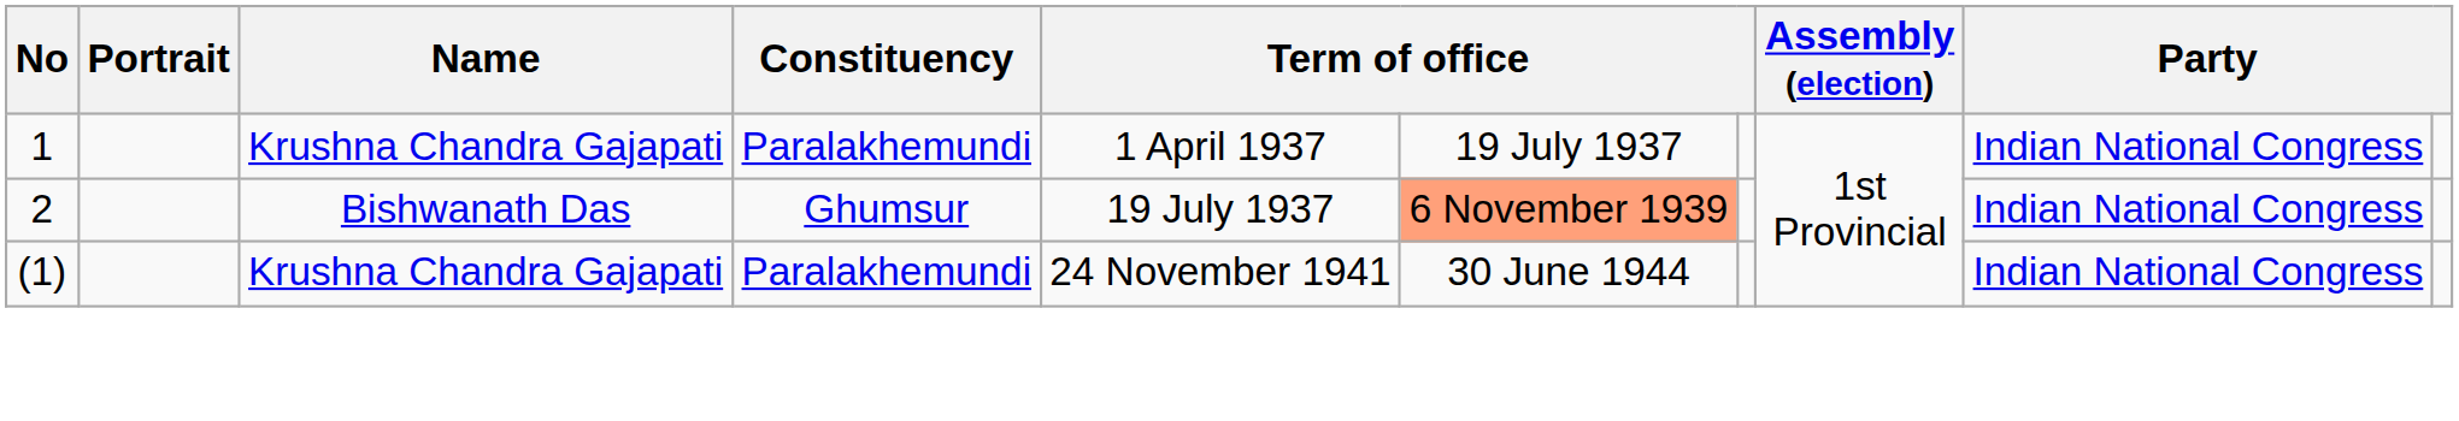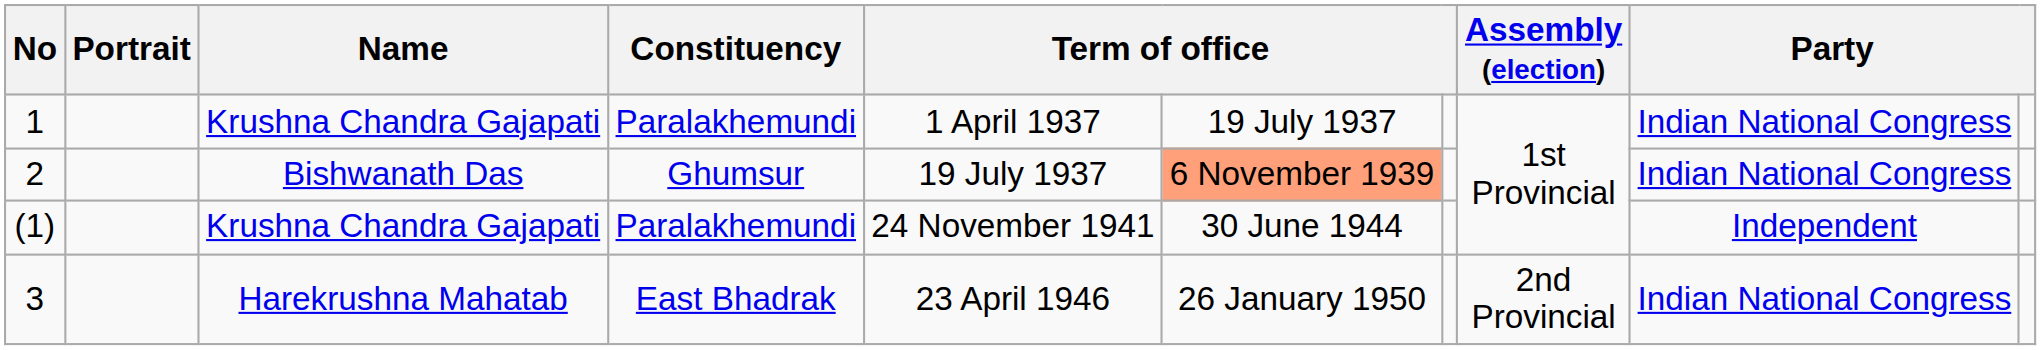(1) | column 9: Indian National Congress -> Independent
+ row: 3 | Harekrushna Mahatab | East Bhadrak | 23 April 1946 | 26 January 1950 | 2nd Provincial | Indian National Congress
